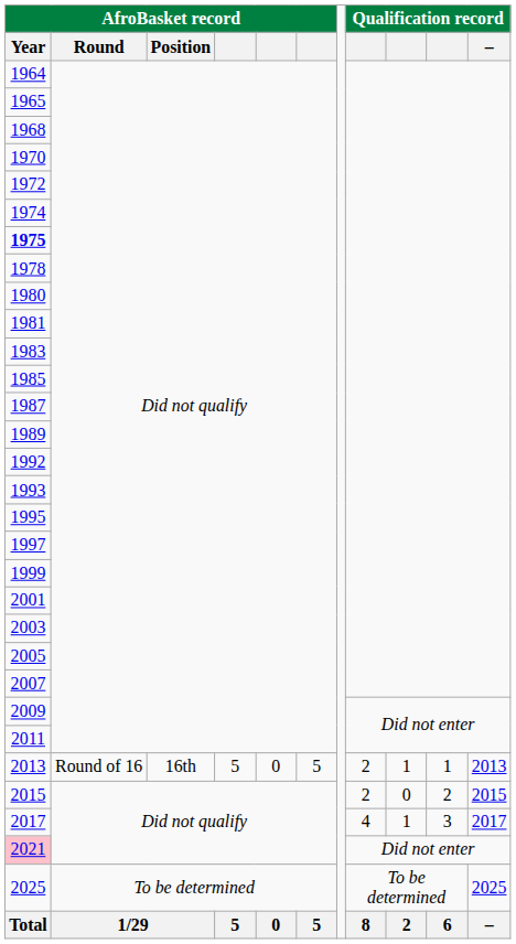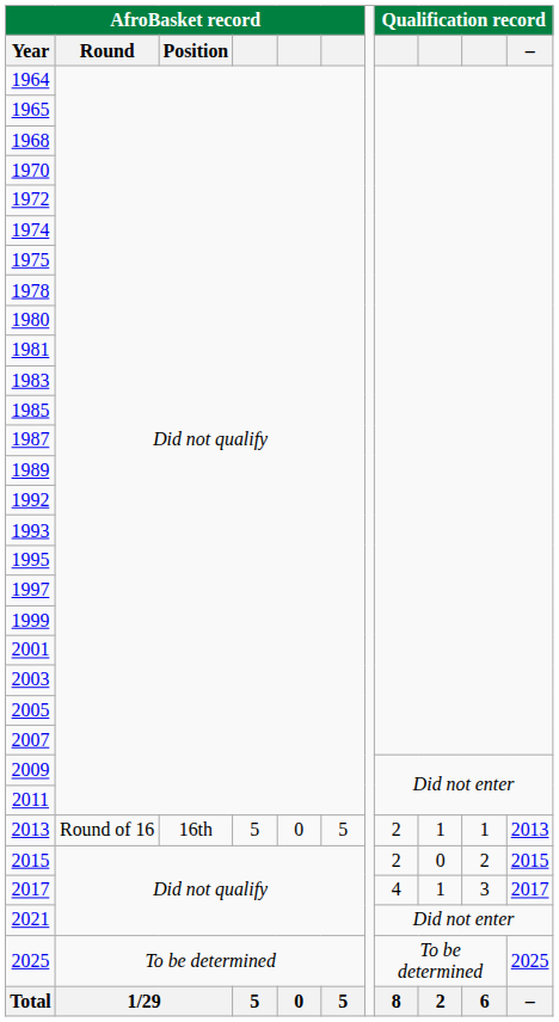1975 | AfroBasket record / Year: bold -> normal
2021 | AfroBasket record / Year: pink background -> no background
